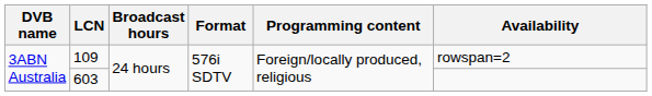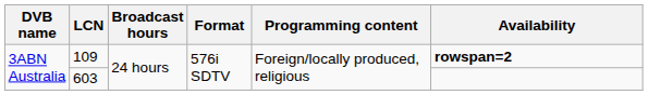109 | Availability: normal -> bold
